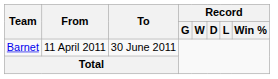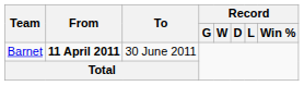Barnet | From: normal -> bold
